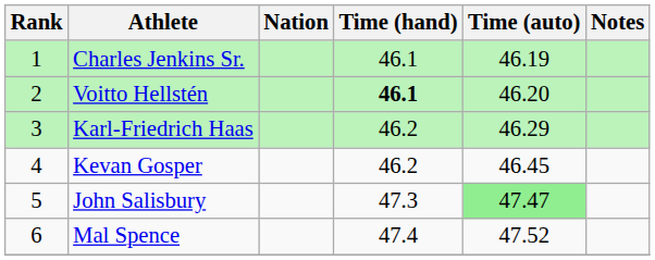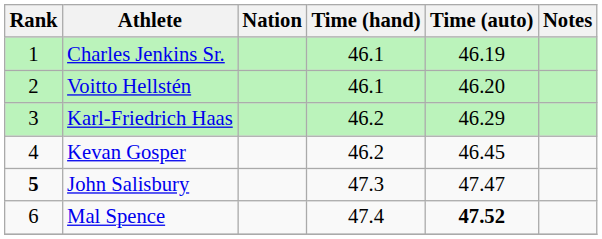Voitto Hellstén | Time (hand): bold -> normal
John Salisbury | Rank: normal -> bold
John Salisbury | Time (auto): lightgreen background -> no background
Mal Spence | Time (auto): normal -> bold
